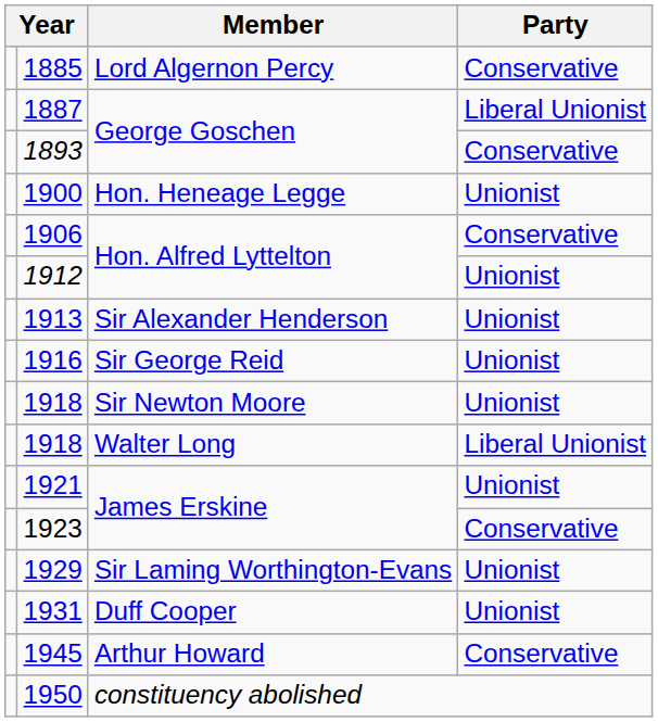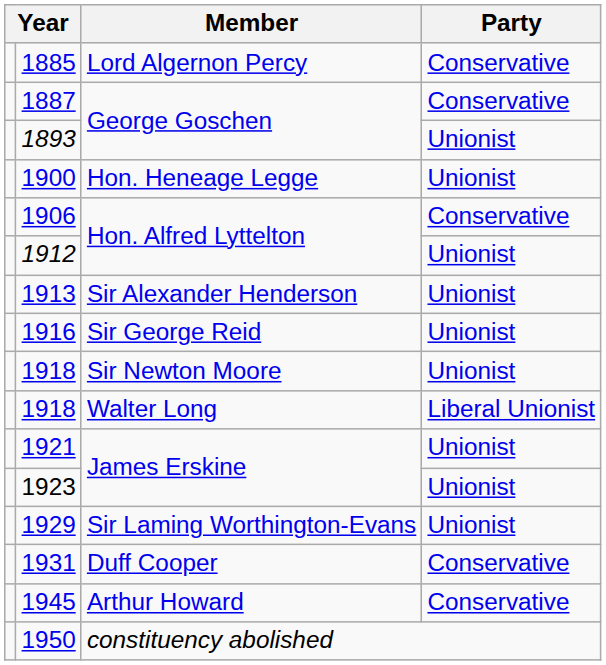1887 | Party: Liberal Unionist -> Conservative
1893 | Party: Conservative -> Unionist
1923 | Party: Conservative -> Unionist
1931 | Party: Unionist -> Conservative
